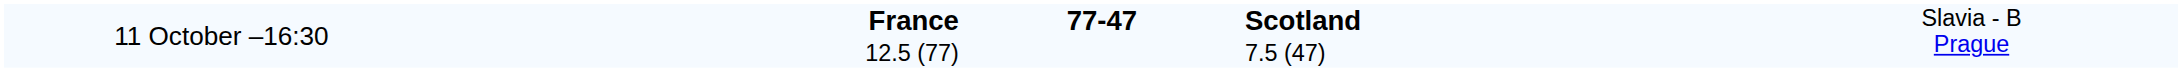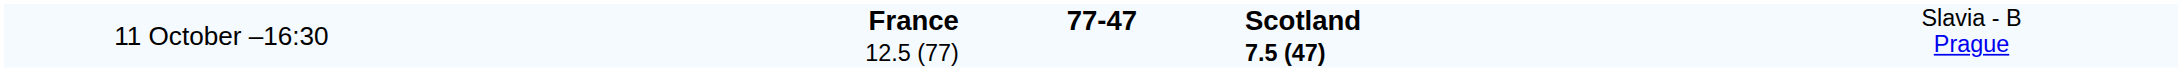12.5 (77) | column 4: normal -> bold
